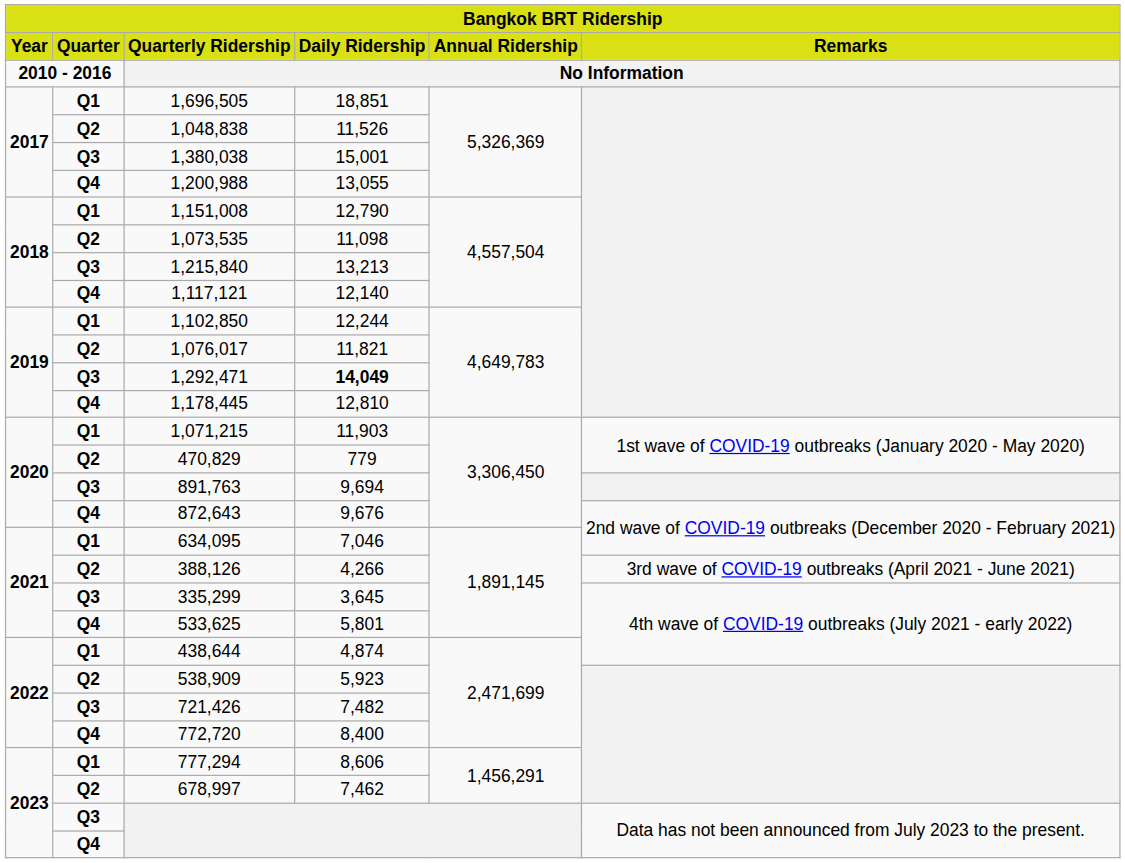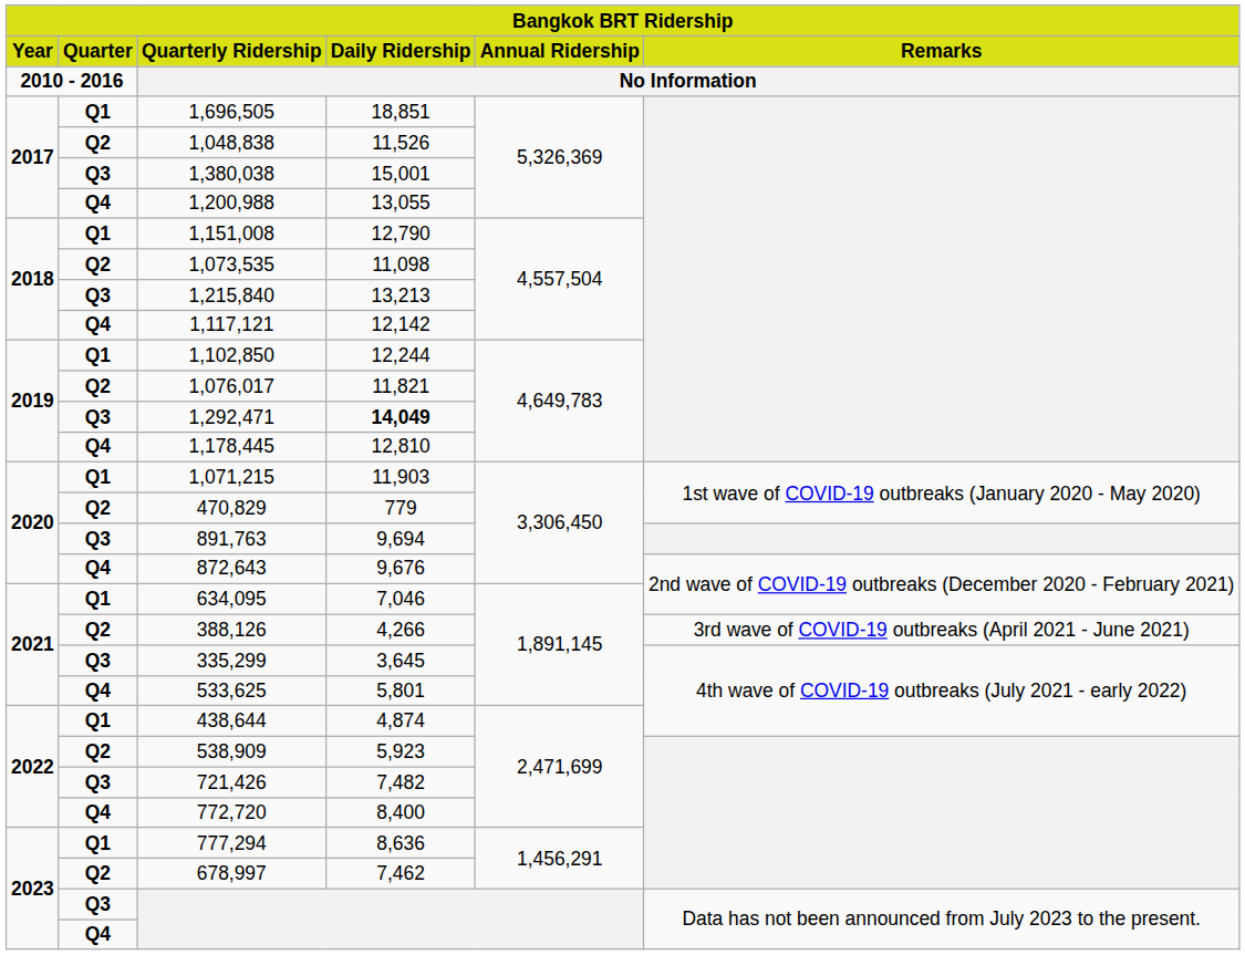1,117,121 | Daily Ridership: 12,140 -> 12,142
777,294 | Daily Ridership: 8,606 -> 8,636
